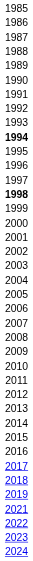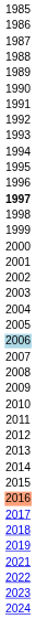1994 | column 1: bold -> normal
1997 | column 1: normal -> bold
1998 | column 1: bold -> normal
2006 | column 1: no background -> lightblue background
2016 | column 1: no background -> lightsalmon background
